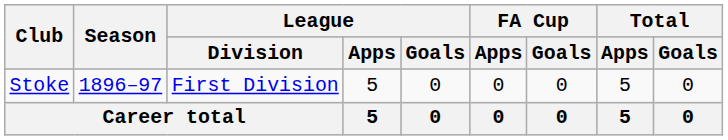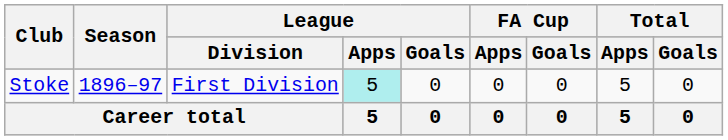Stoke | League / Apps: no background -> paleturquoise background
